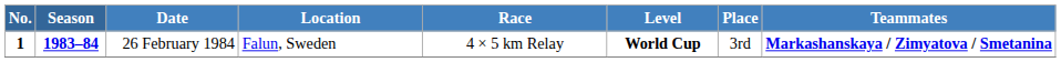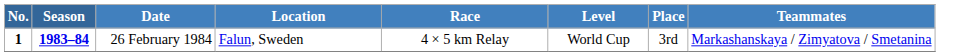26 February 1984 | Level: bold -> normal
26 February 1984 | Teammates: bold -> normal
